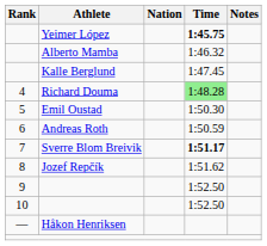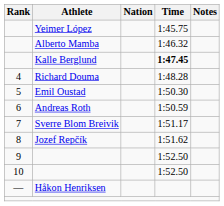Yeimer López | Time: bold -> normal
Kalle Berglund | Time: normal -> bold
Richard Douma | Time: lightgreen background -> no background
Sverre Blom Breivik | Time: bold -> normal
